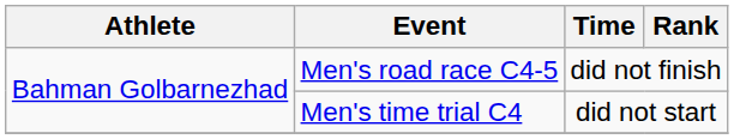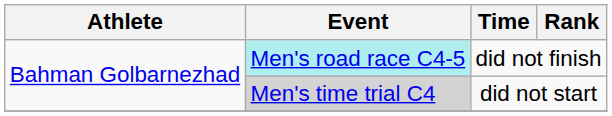Men's road race C4-5 | Event: no background -> paleturquoise background
Men's time trial C4 | Event: no background -> lightgrey background
